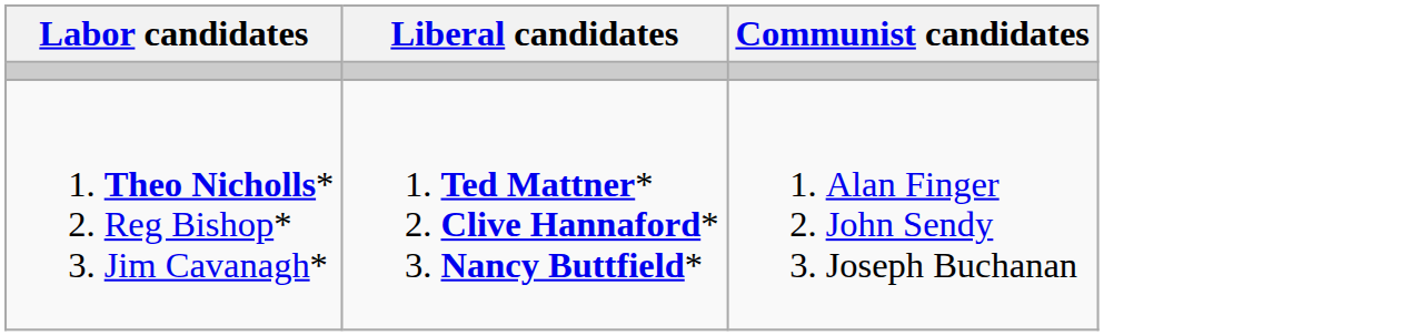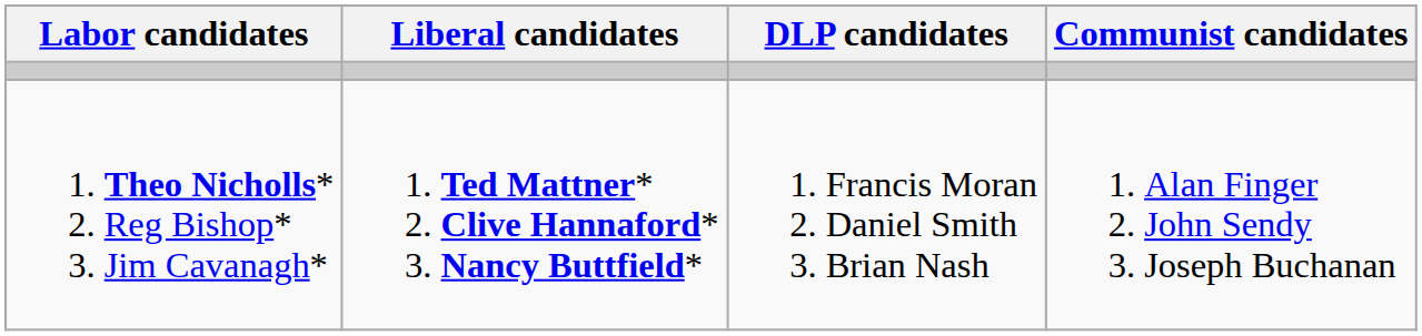+ column: DLP candidates | Francis Moran Daniel Smith Brian Nash
